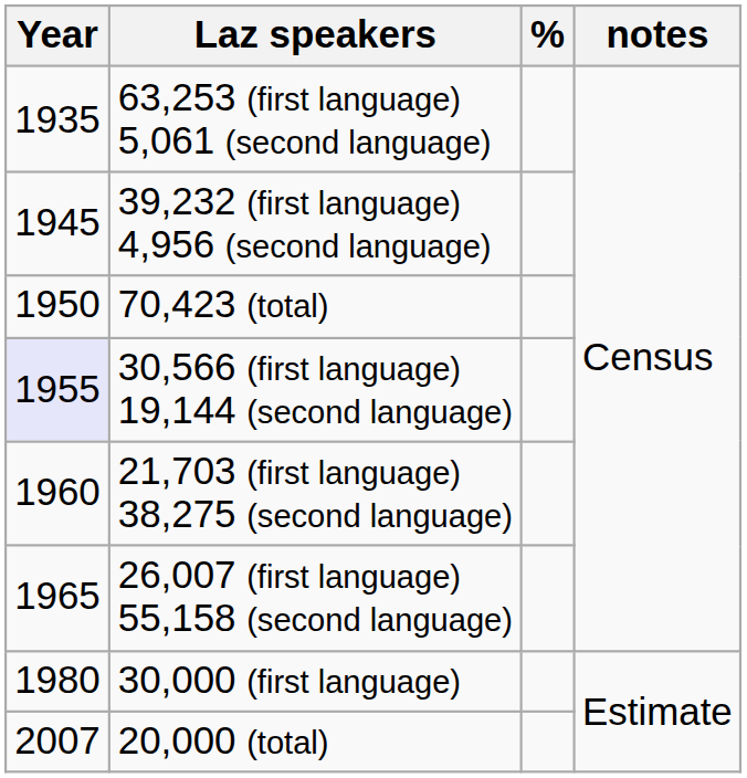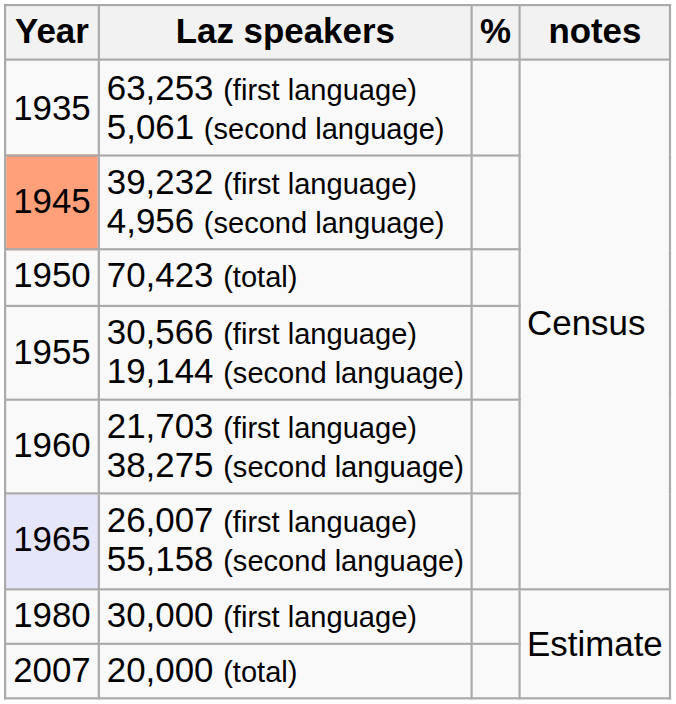39,232 (first language) 4,956 (second language) | Year: no background -> lightsalmon background
30,566 (first language) 19,144 (second language) | Year: lavender background -> no background
26,007 (first language) 55,158 (second language) | Year: no background -> lavender background
